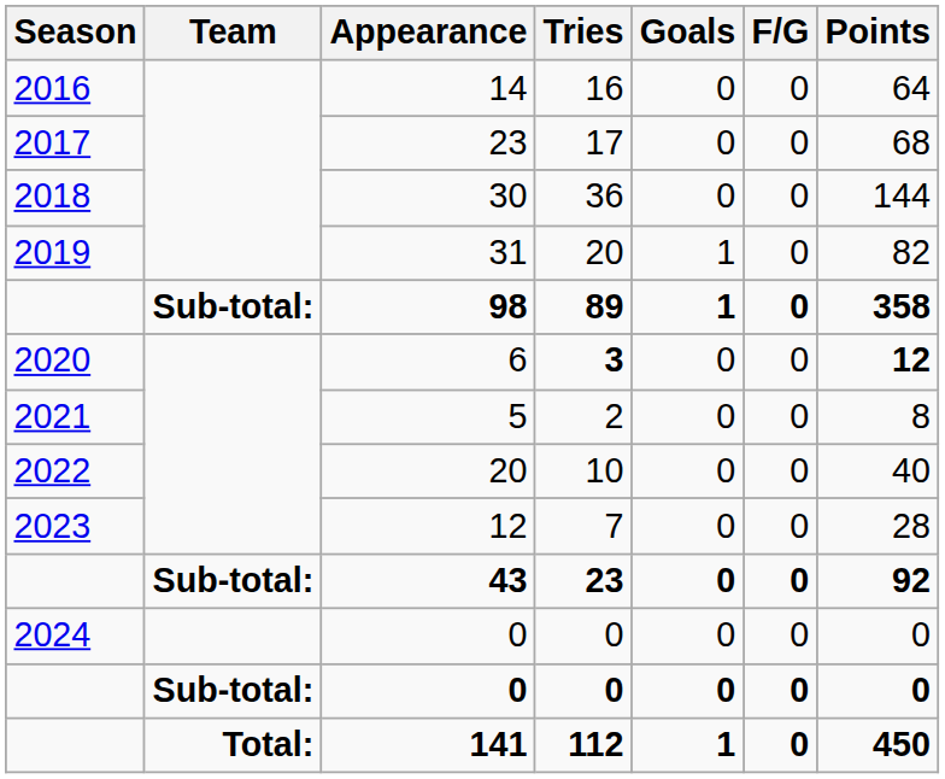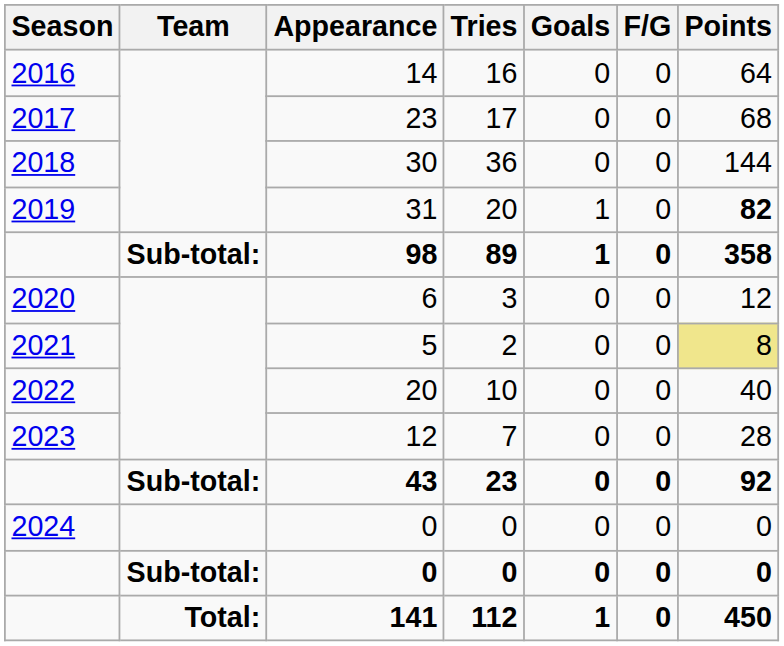31 | Points: normal -> bold
6 | Tries: bold -> normal
6 | Points: bold -> normal
5 | Points: no background -> khaki background
